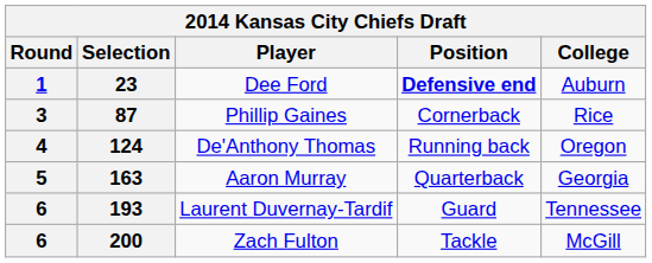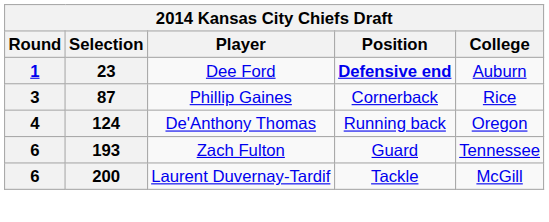- row: 5 | 163 | Aaron Murray | Quarterback | Georgia
193 | Player: Laurent Duvernay-Tardif -> Zach Fulton
200 | Player: Zach Fulton -> Laurent Duvernay-Tardif
